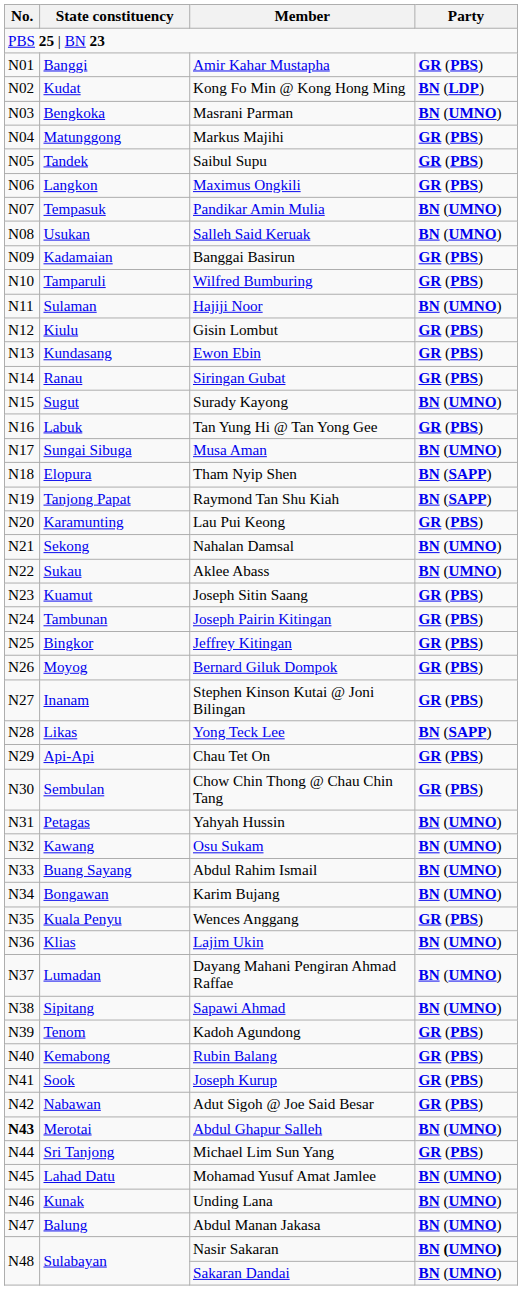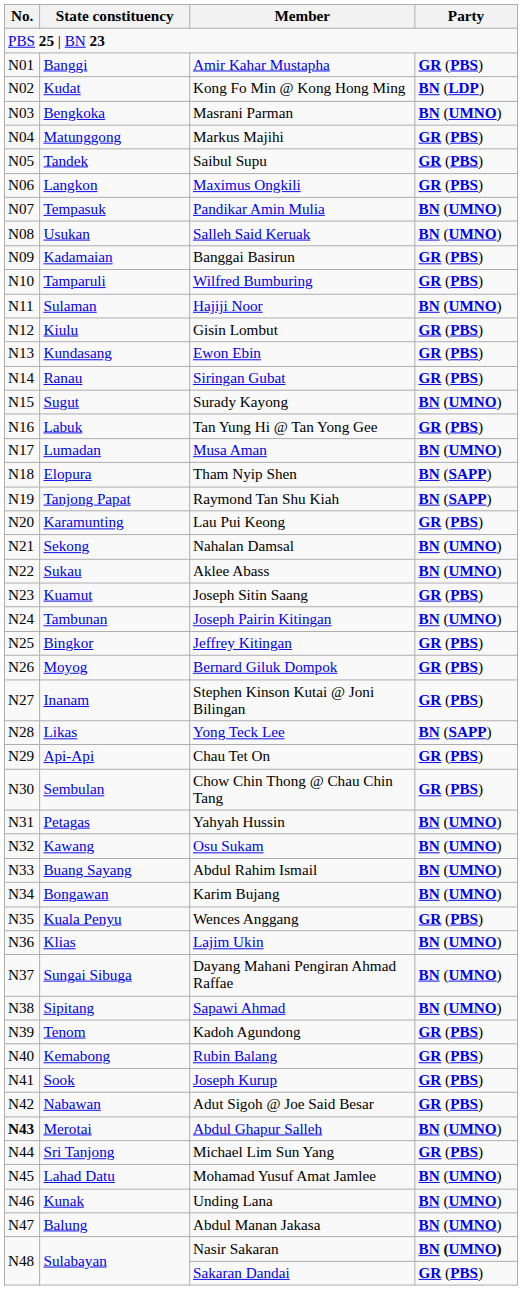Musa Aman | State constituency: Sungai Sibuga -> Lumadan
Joseph Pairin Kitingan | Party: GR (PBS) -> BN (UMNO)
Dayang Mahani Pengiran Ahmad Raffae | State constituency: Lumadan -> Sungai Sibuga
Sakaran Dandai | Party: BN (UMNO) -> GR (PBS)
